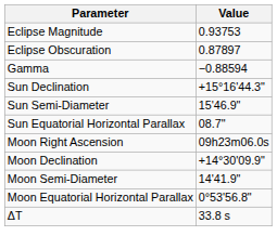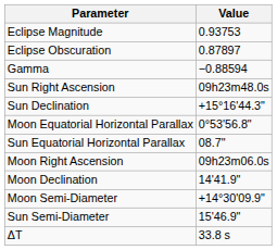+ row: Sun Right Ascension | 09h23m48.0s
rows swapped: Sun Semi-Diameter <-> Moon Equatorial Horizontal Parallax
Moon Declination | Value: +14°30'09.9" -> 14'41.9"
Moon Semi-Diameter | Value: 14'41.9" -> +14°30'09.9"
